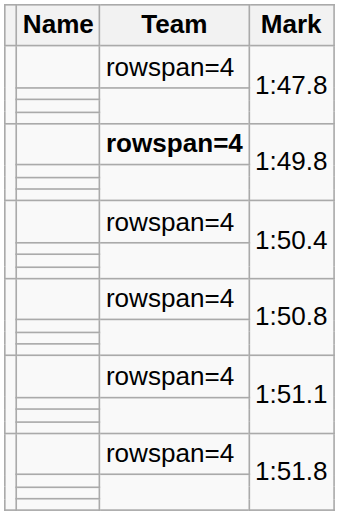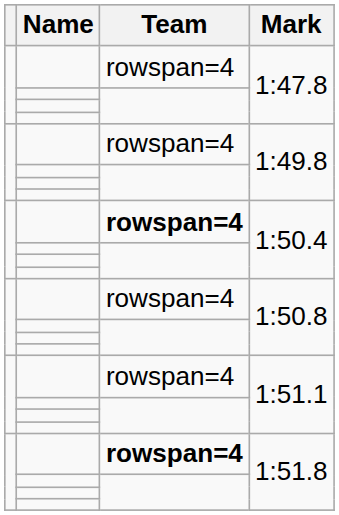rowspan=4 / 1:49.8 | Team: bold -> normal
rowspan=4 / 1:50.4 | Team: normal -> bold
rowspan=4 / 1:51.8 | Team: normal -> bold
